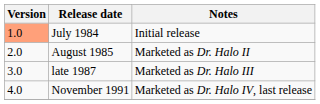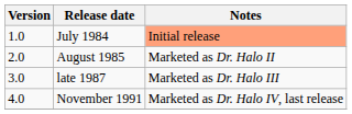July 1984 | Version: lightsalmon background -> no background
July 1984 | Notes: no background -> lightsalmon background
